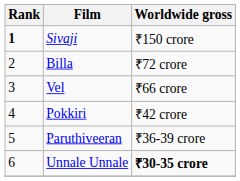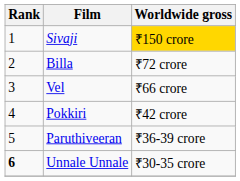Sivaji | Rank: bold -> normal
Sivaji | Worldwide gross: no background -> gold background
Unnale Unnale | Rank: normal -> bold
Unnale Unnale | Worldwide gross: bold -> normal
